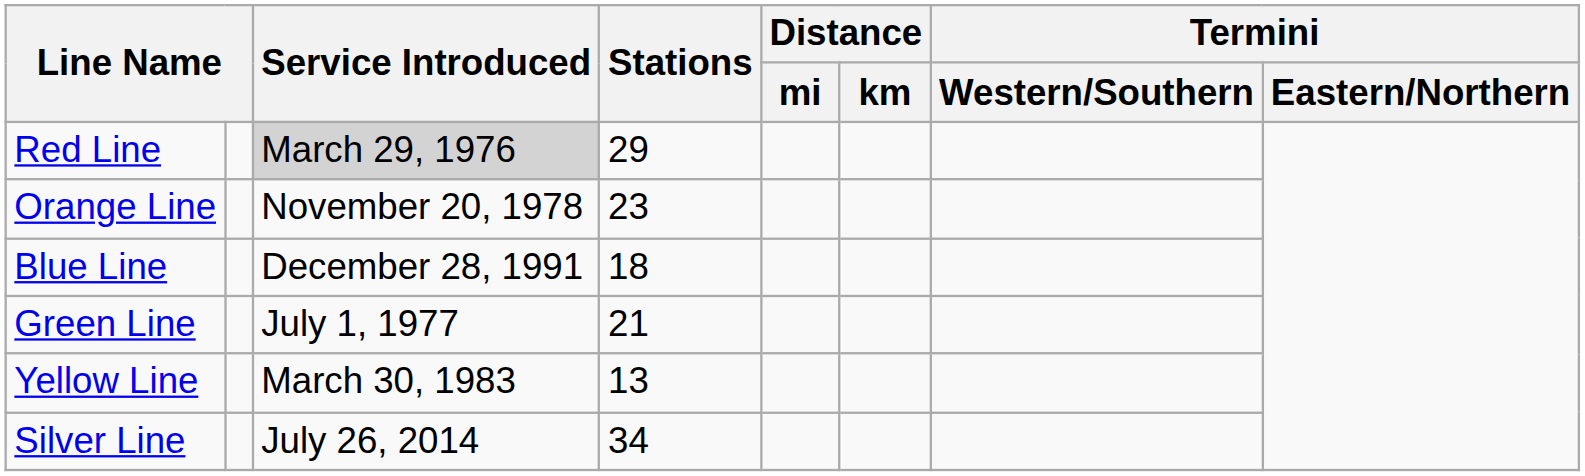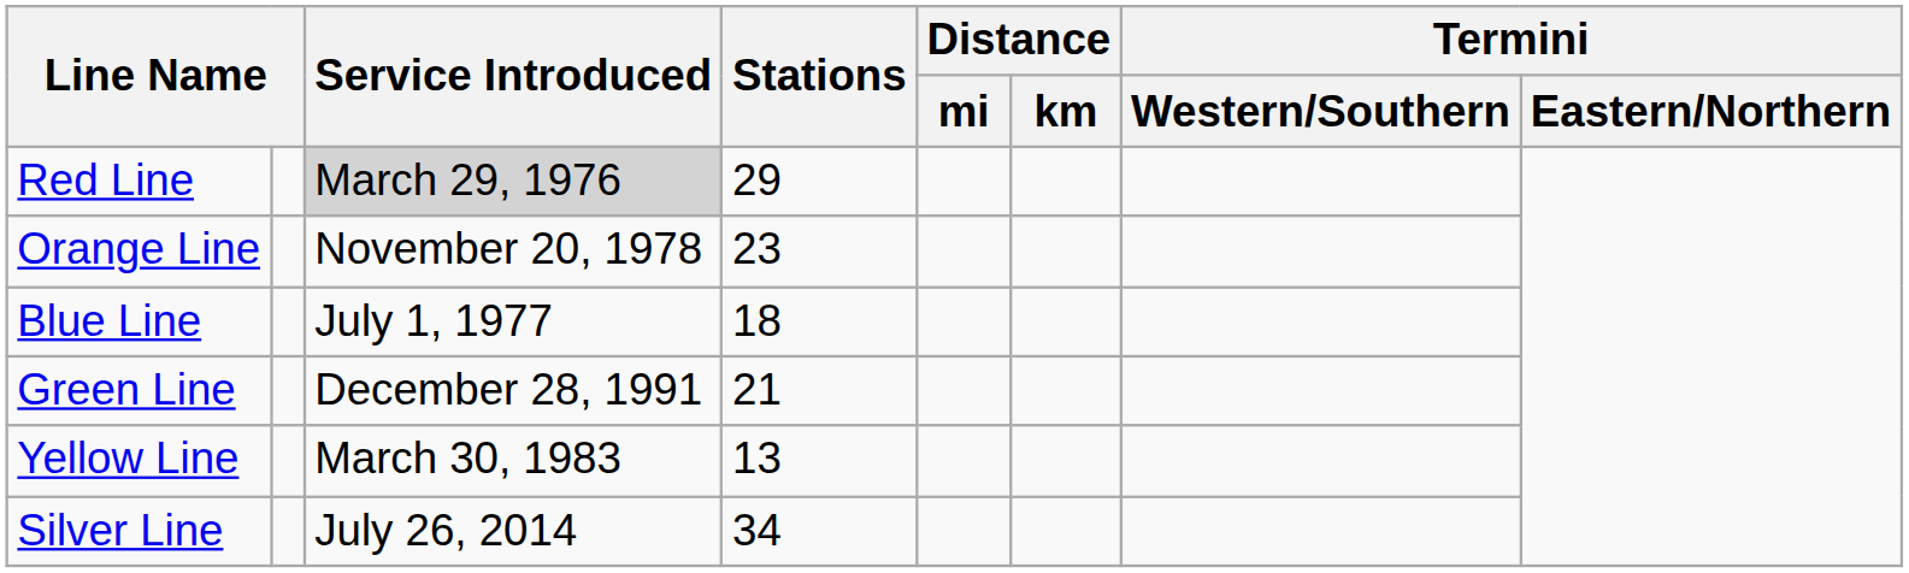Blue Line | Service Introduced: December 28, 1991 -> July 1, 1977
Green Line | Service Introduced: July 1, 1977 -> December 28, 1991
